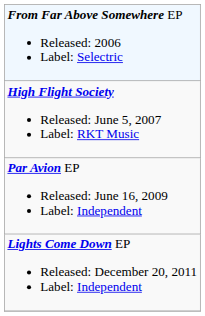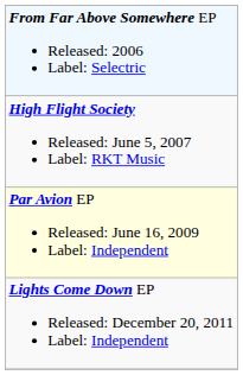row 3 | column 1: no background -> lightyellow background
